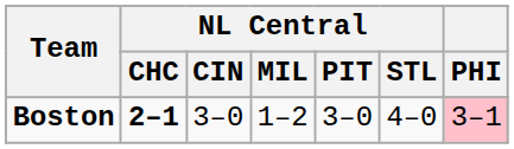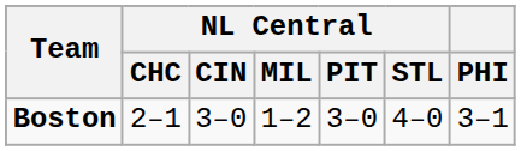Boston | NL Central / CHC: bold -> normal
Boston | PHI: pink background -> no background
